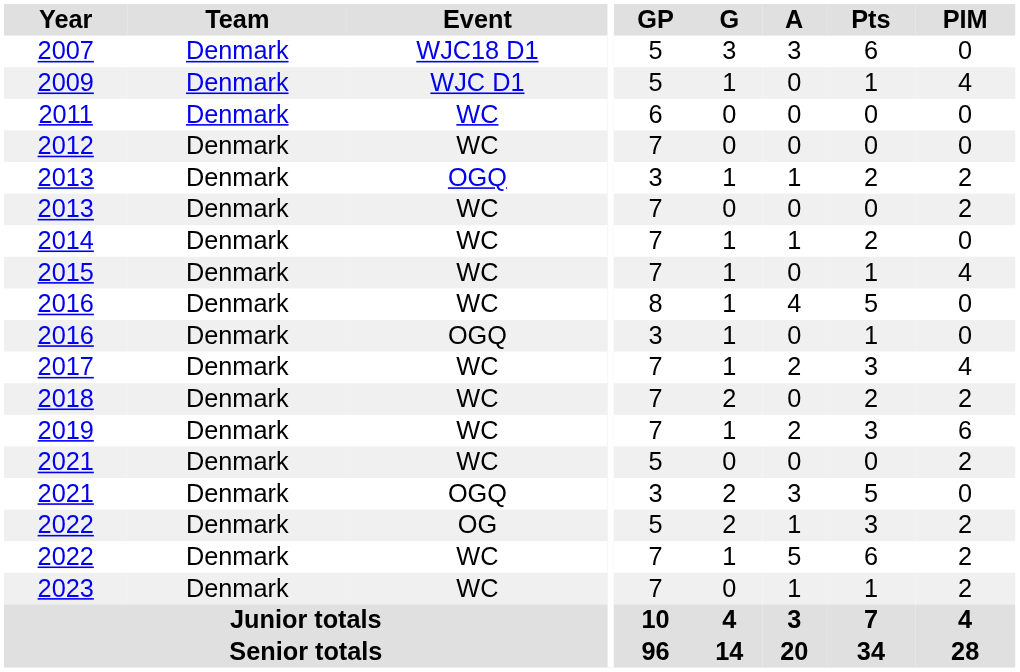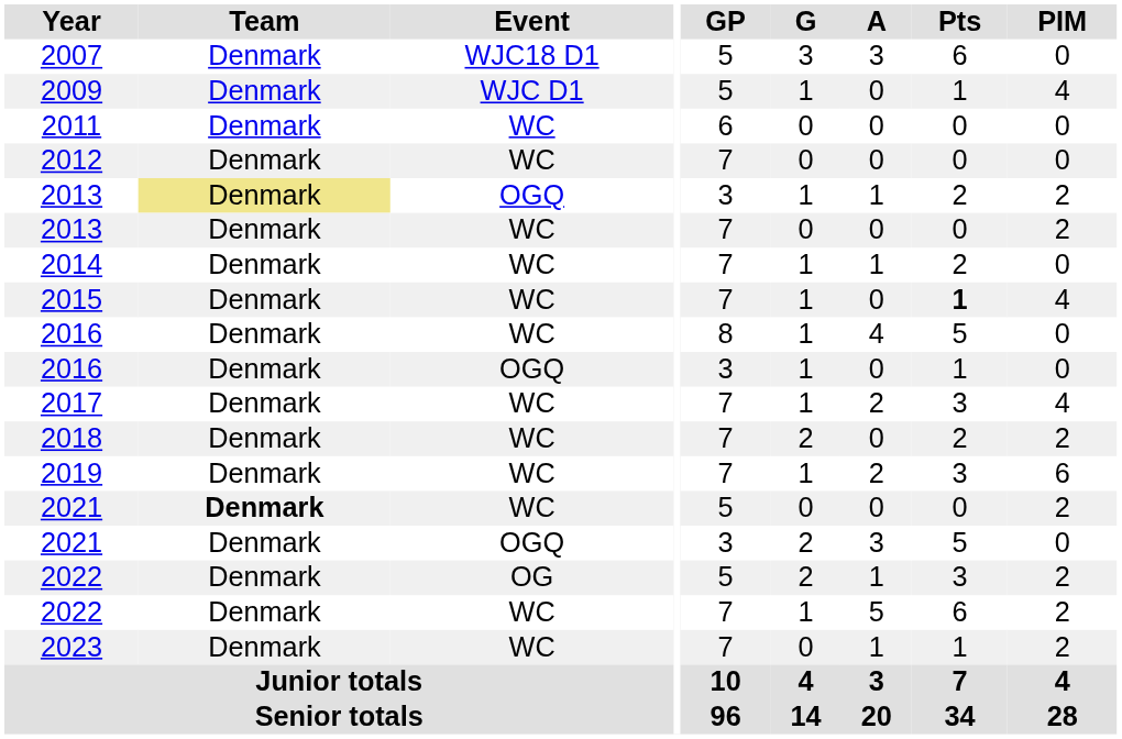2013 / OGQ | Team: no background -> khaki background
2015 | Pts: normal -> bold
2021 / WC | Team: normal -> bold
